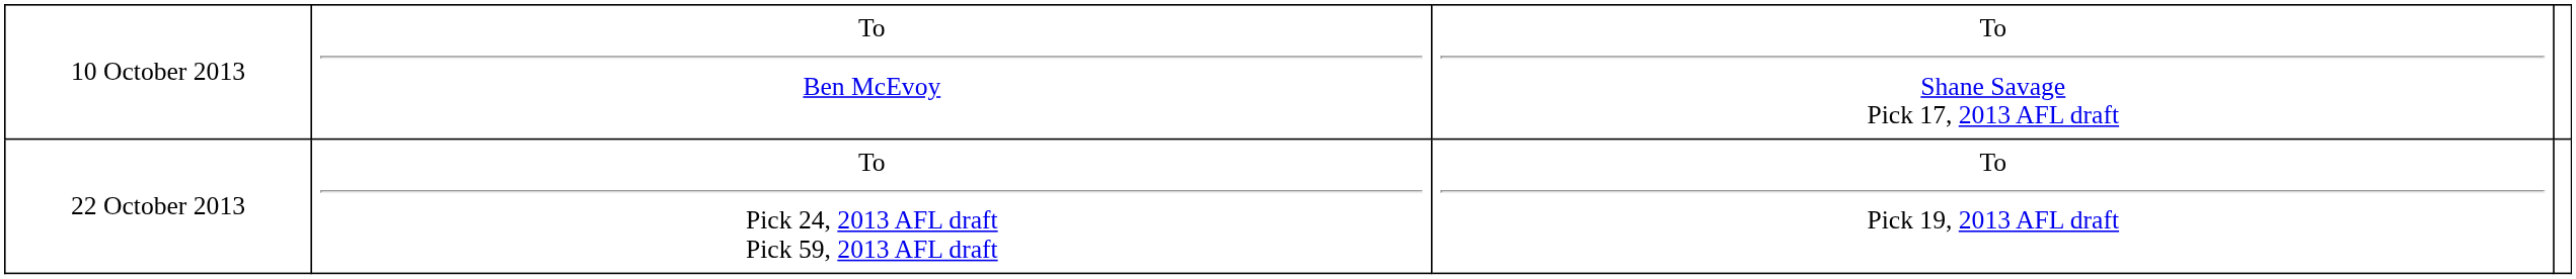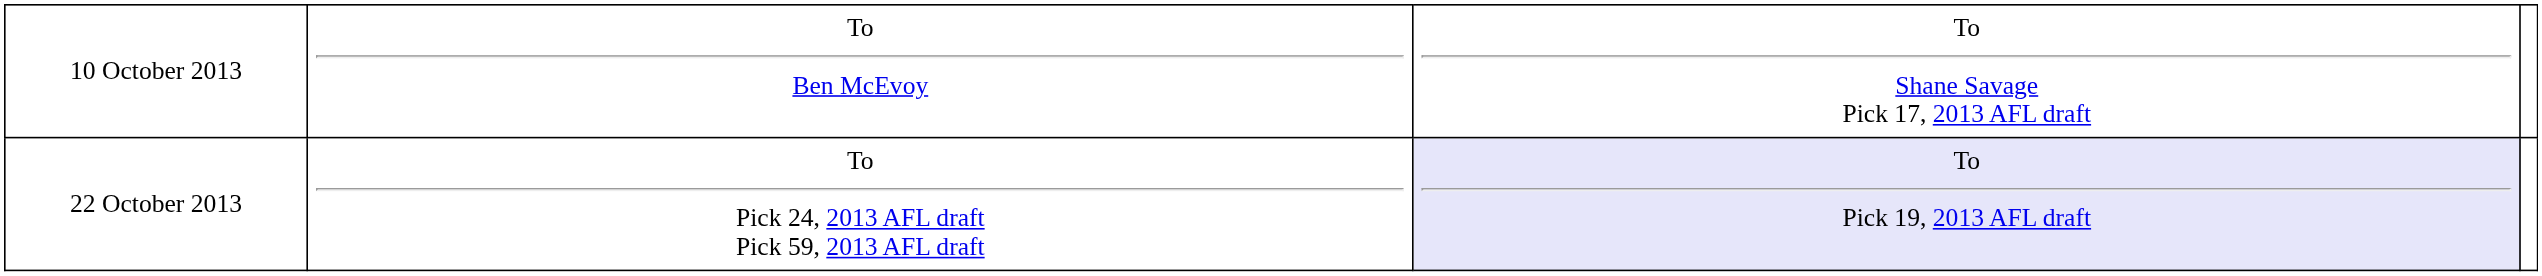22 October 2013 | column 3: no background -> lavender background
